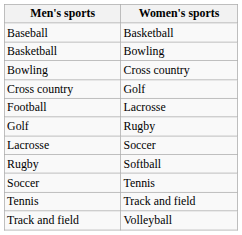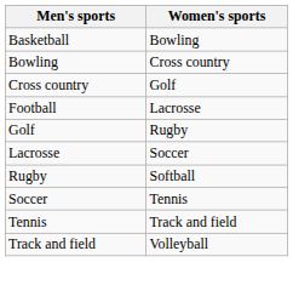- row: Baseball | Basketball
